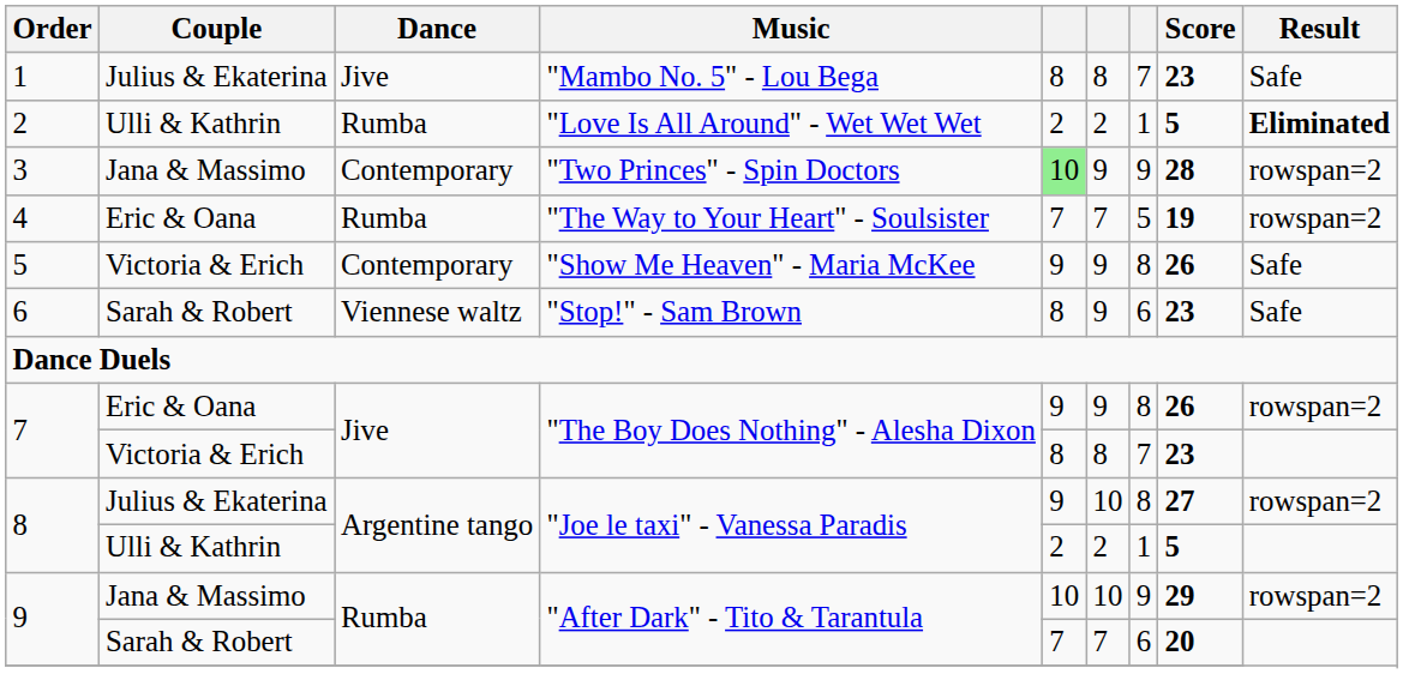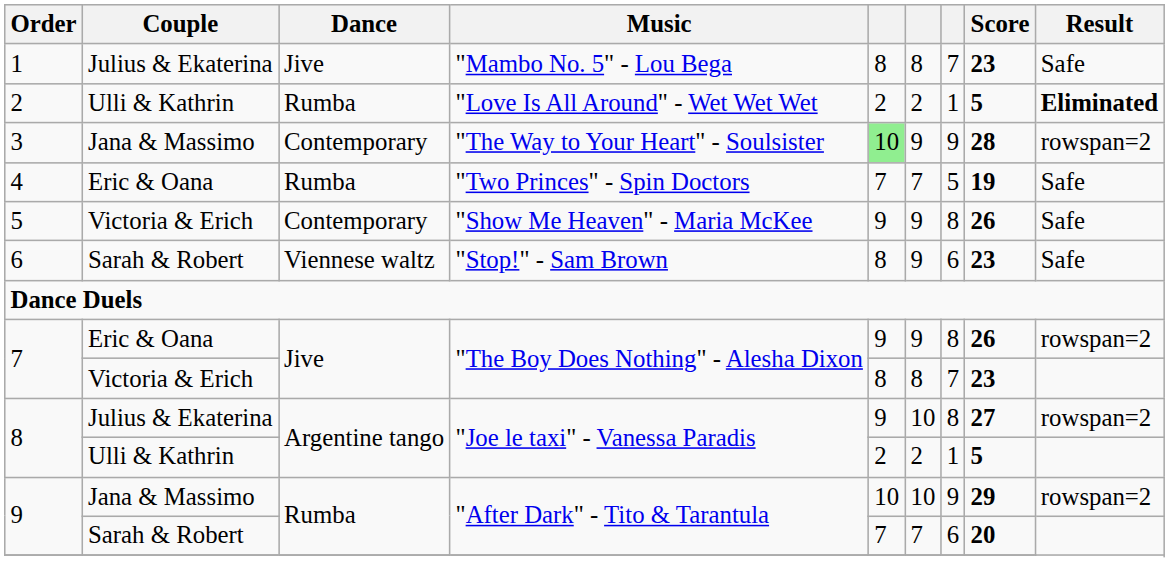3 | Music: "Two Princes" - Spin Doctors -> "The Way to Your Heart" - Soulsister
4 | Music: "The Way to Your Heart" - Soulsister -> "Two Princes" - Spin Doctors
4 | Result: rowspan=2 -> Safe
